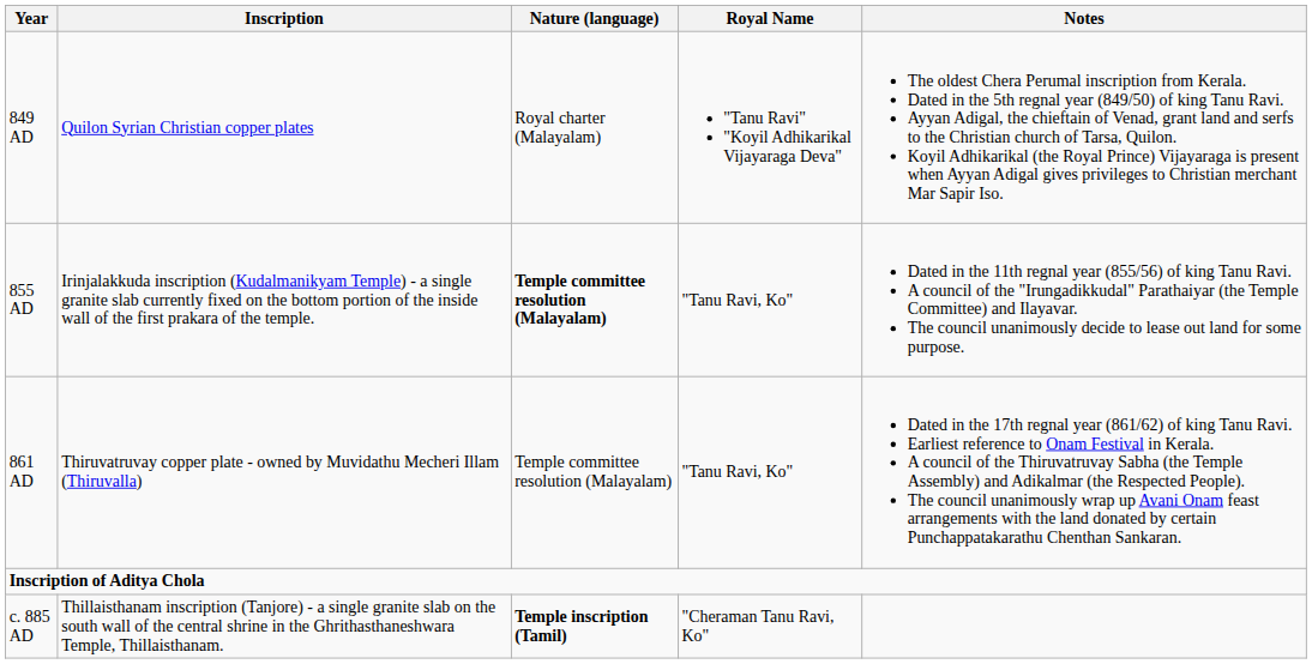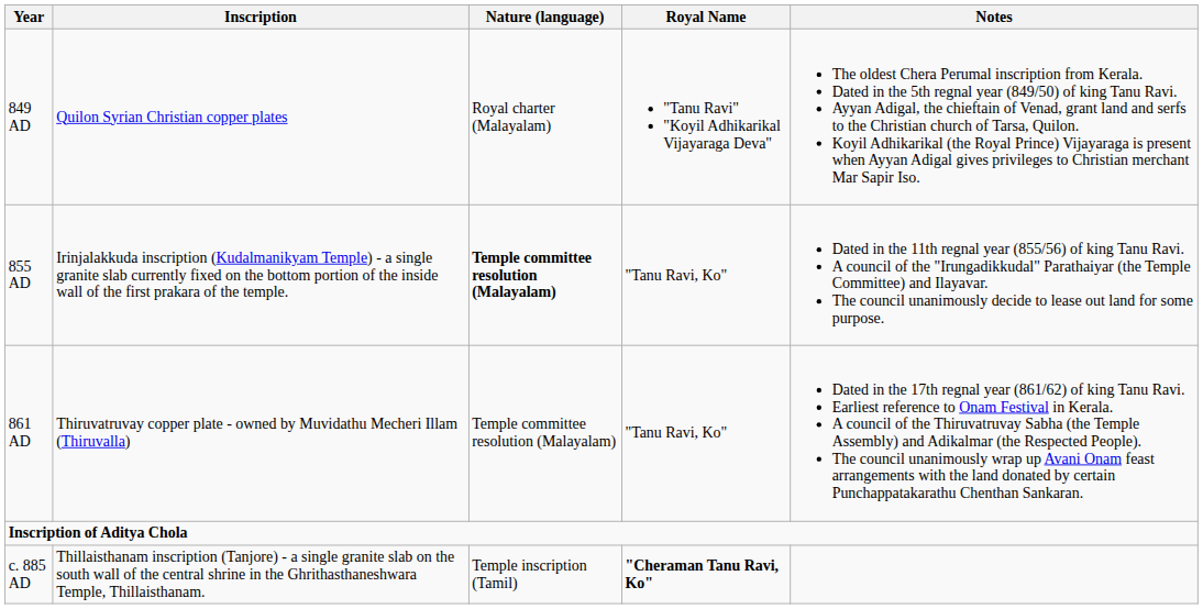c. 885 AD | Nature (language): bold -> normal
c. 885 AD | Royal Name: normal -> bold
